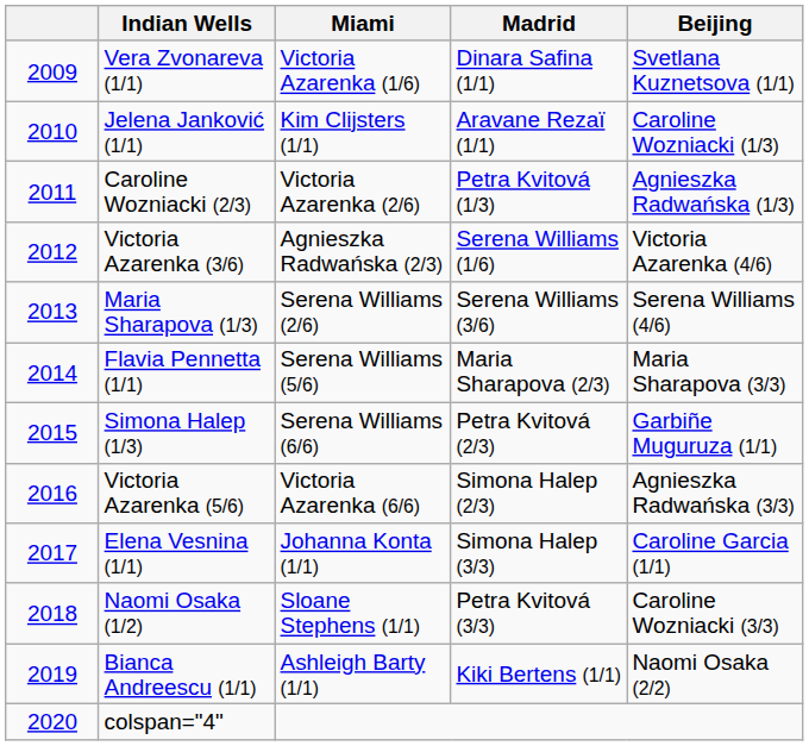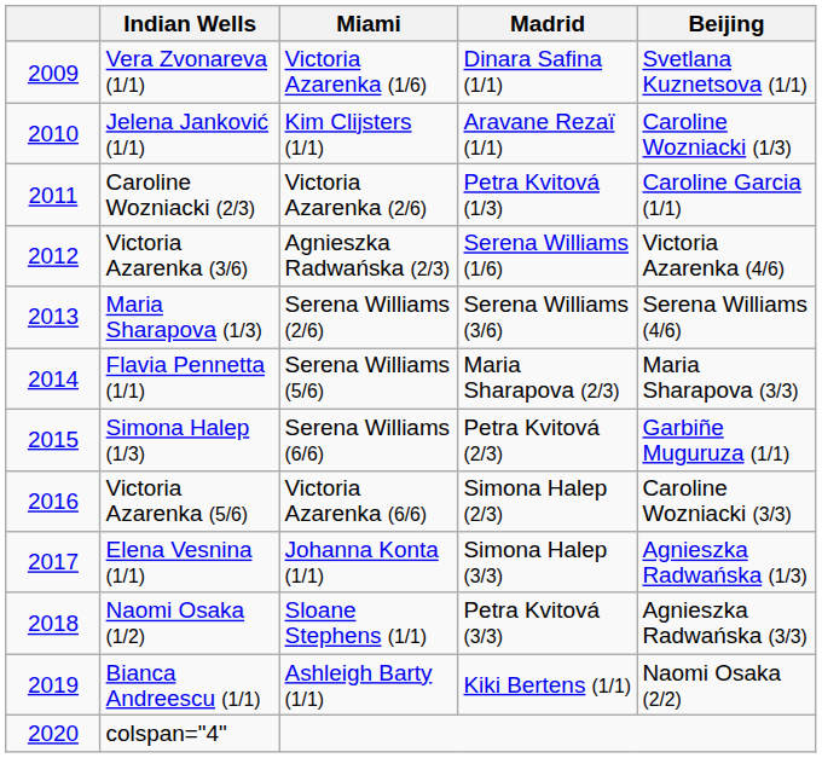Caroline Wozniacki (2/3) | Beijing: Agnieszka Radwańska (1/3) -> Caroline Garcia (1/1)
Victoria Azarenka (5/6) | Beijing: Agnieszka Radwańska (3/3) -> Caroline Wozniacki (3/3)
Elena Vesnina (1/1) | Beijing: Caroline Garcia (1/1) -> Agnieszka Radwańska (1/3)
Naomi Osaka (1/2) | Beijing: Caroline Wozniacki (3/3) -> Agnieszka Radwańska (3/3)
